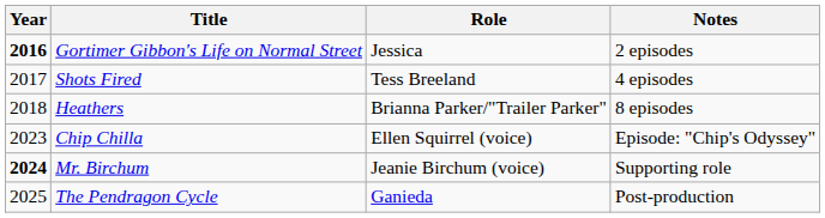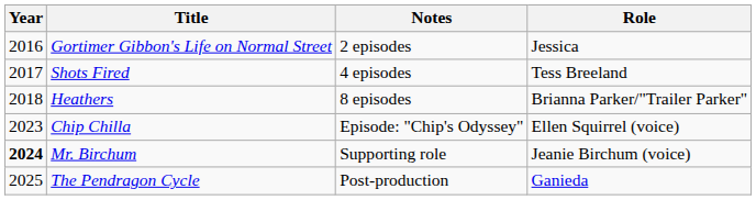columns swapped: Role <-> Notes
Gortimer Gibbon's Life on Normal Street | Year: bold -> normal
